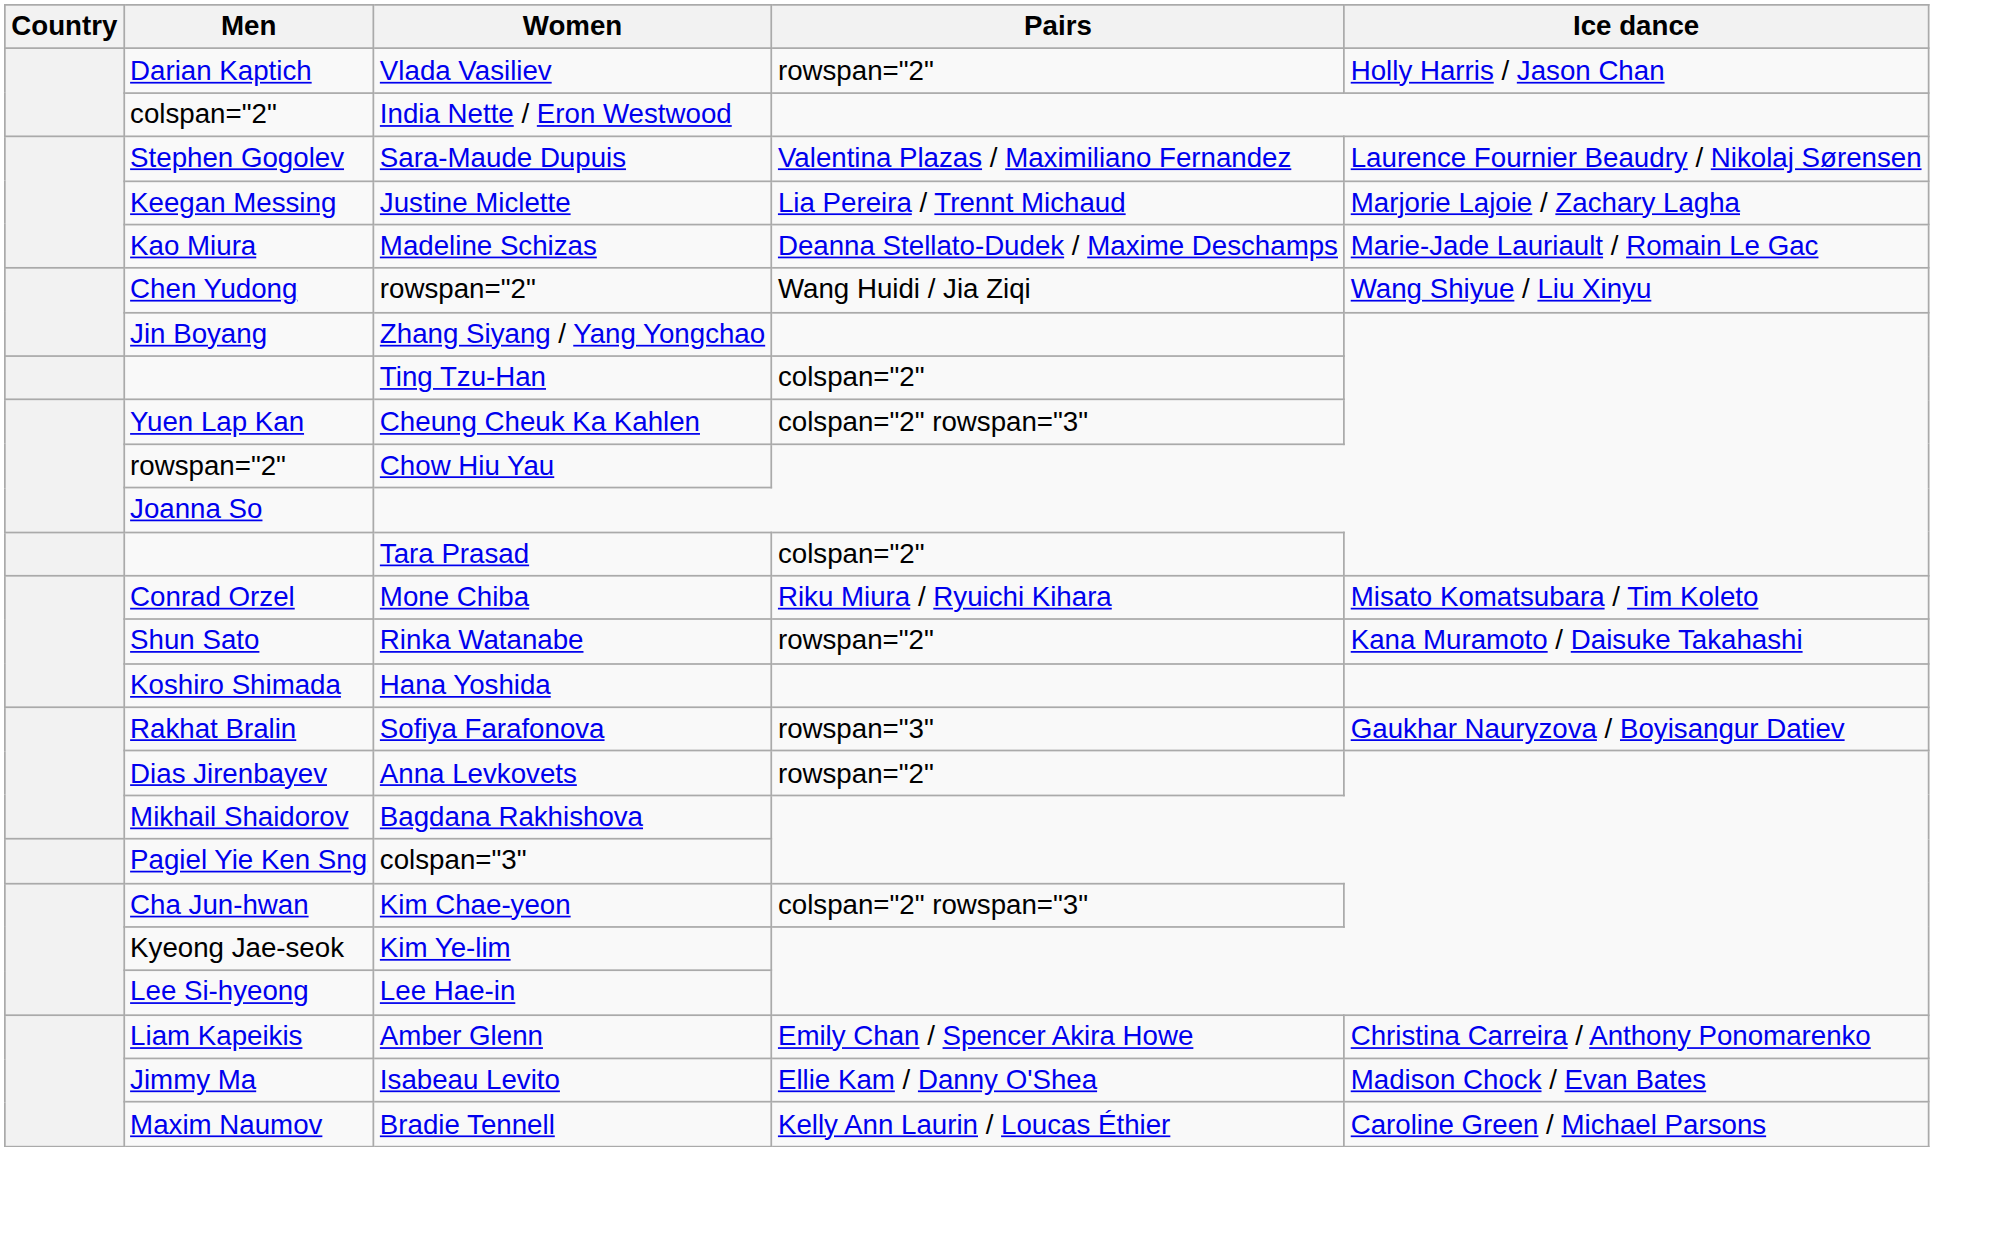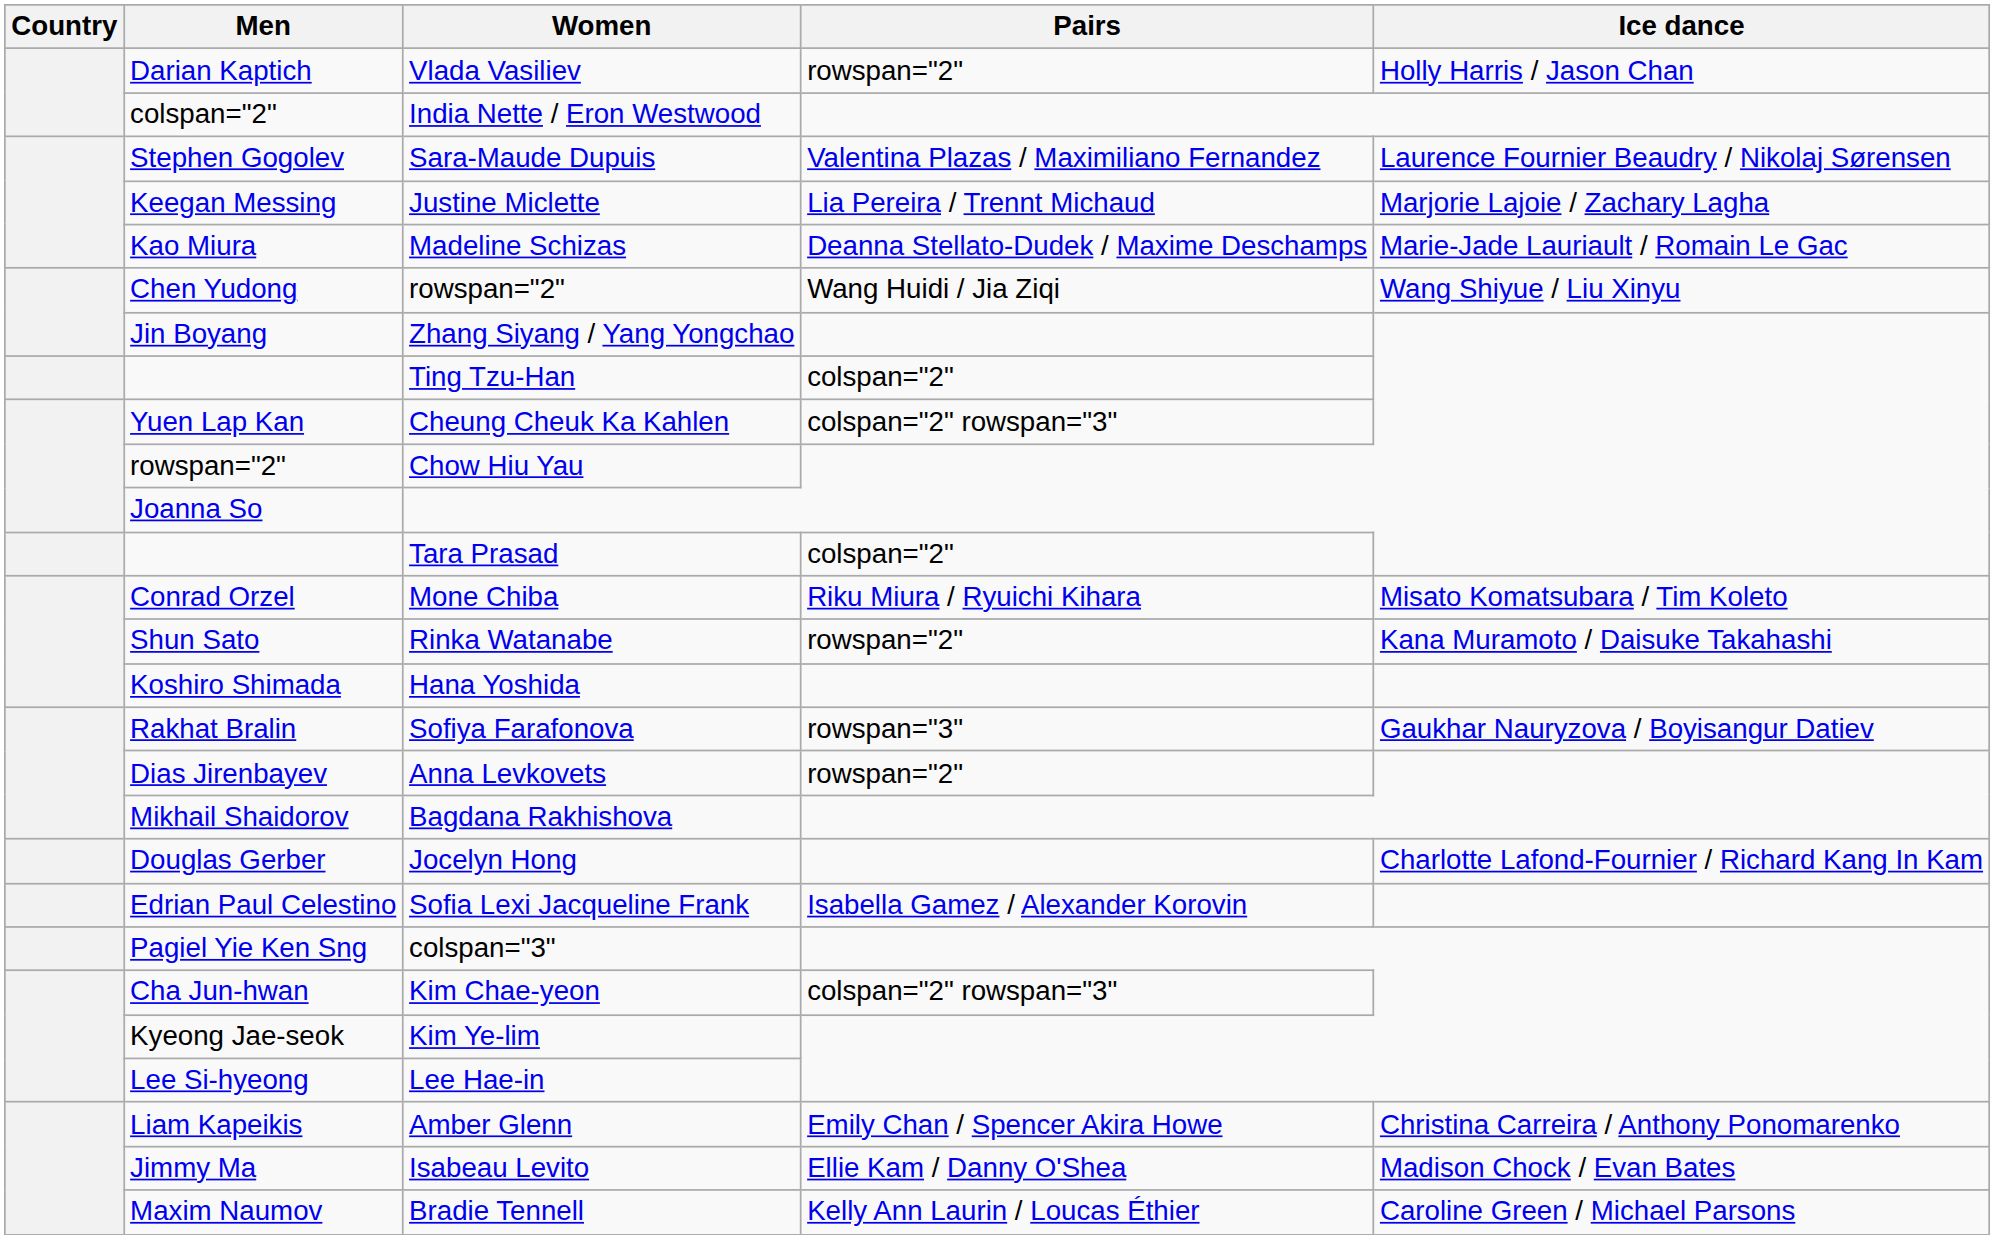+ row: Douglas Gerber | Jocelyn Hong | Charlotte Lafond-Fournier / Richard Kang In Kam
+ row: Edrian Paul Celestino | Sofia Lexi Jacqueline Frank | Isabella Gamez / Alexander Korovin
